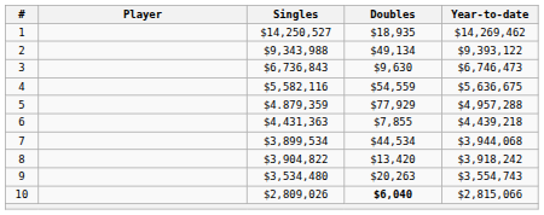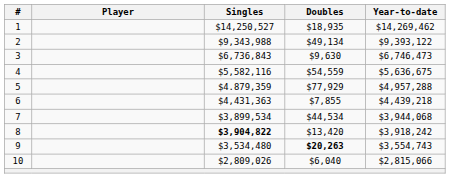8 | Singles: normal -> bold
9 | Doubles: normal -> bold
10 | Doubles: bold -> normal
